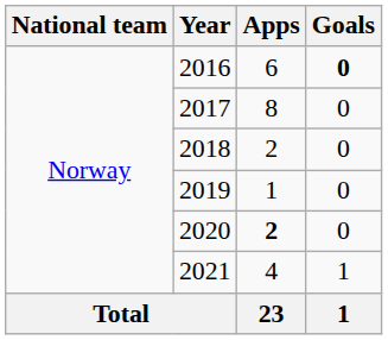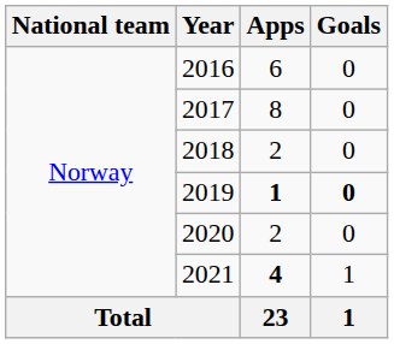2016 | Goals: bold -> normal
2019 | Apps: normal -> bold
2019 | Goals: normal -> bold
2020 | Apps: bold -> normal
2021 | Apps: normal -> bold
